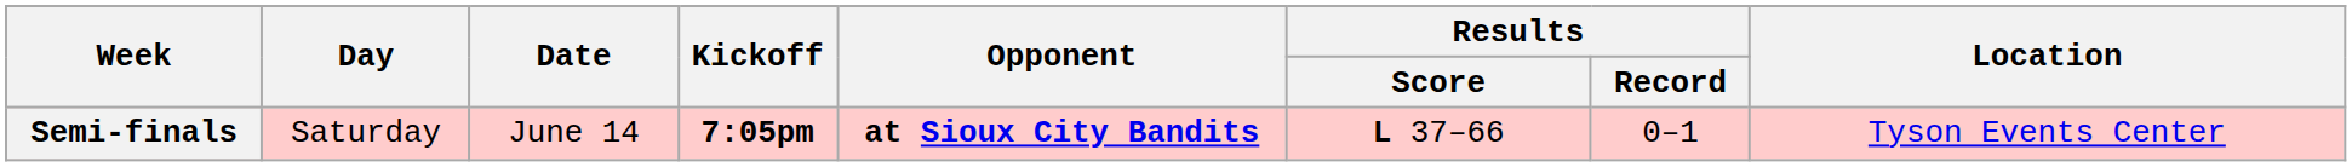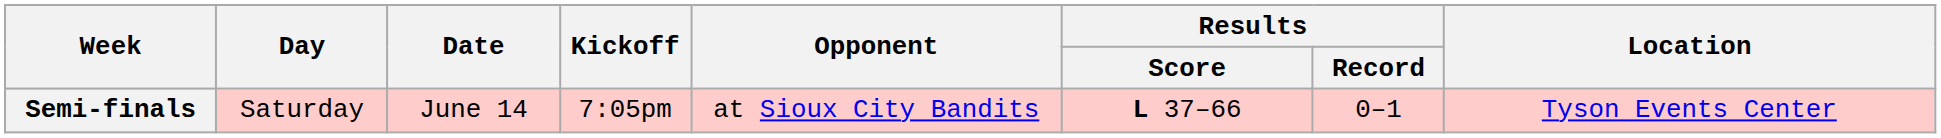Semi-finals | Kickoff: bold -> normal
Semi-finals | Opponent: bold -> normal
